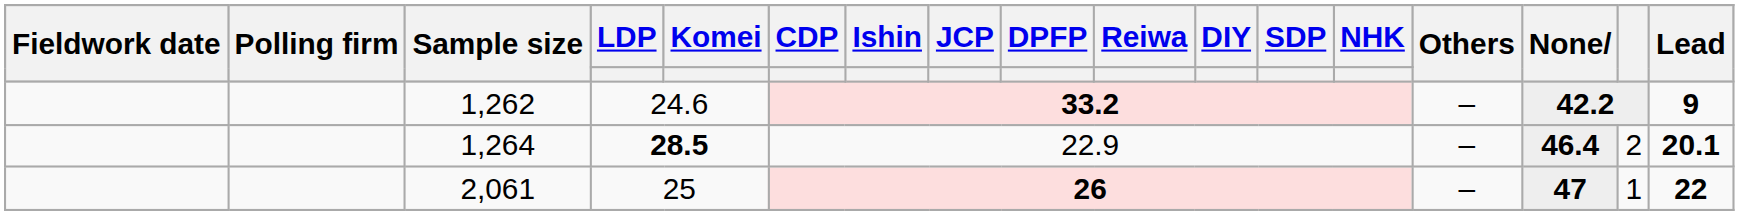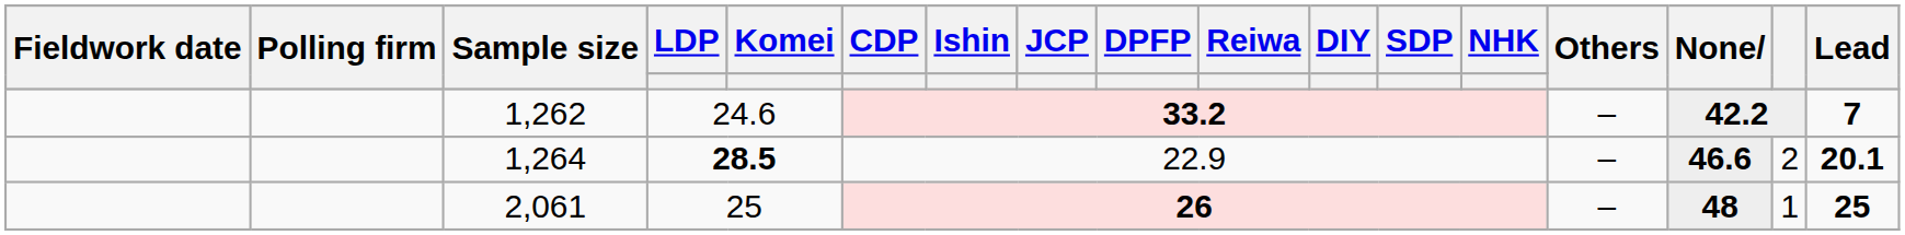1,262 | Lead: 9 -> 7
1,264 | None: 46.4 -> 46.6
2,061 | None: 47 -> 48
2,061 | Lead: 22 -> 25
